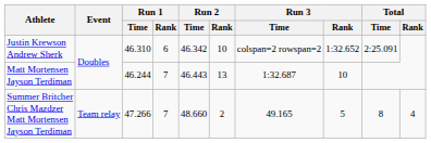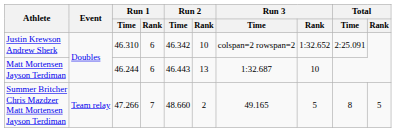Matt Mortensen Jayson Terdiman | Run 1 / Rank: 7 -> 6
Summer Britcher Chris Mazdzer Matt Mortensen Jayson Terdiman | Total / Rank: 4 -> 5
